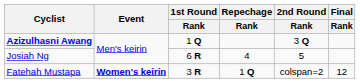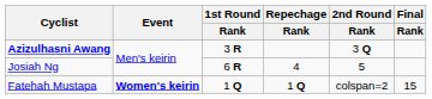Azizulhasni Awang | 1st Round / Rank: 1 Q -> 3 R
Fatehah Mustapa | 1st Round / Rank: 3 R -> 1 Q
Fatehah Mustapa | Final / Rank: 12 -> 15
